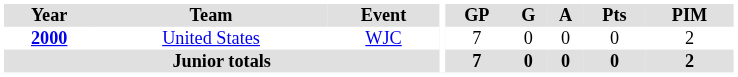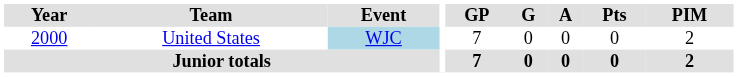United States | Year: bold -> normal
United States | Event: no background -> lightblue background
